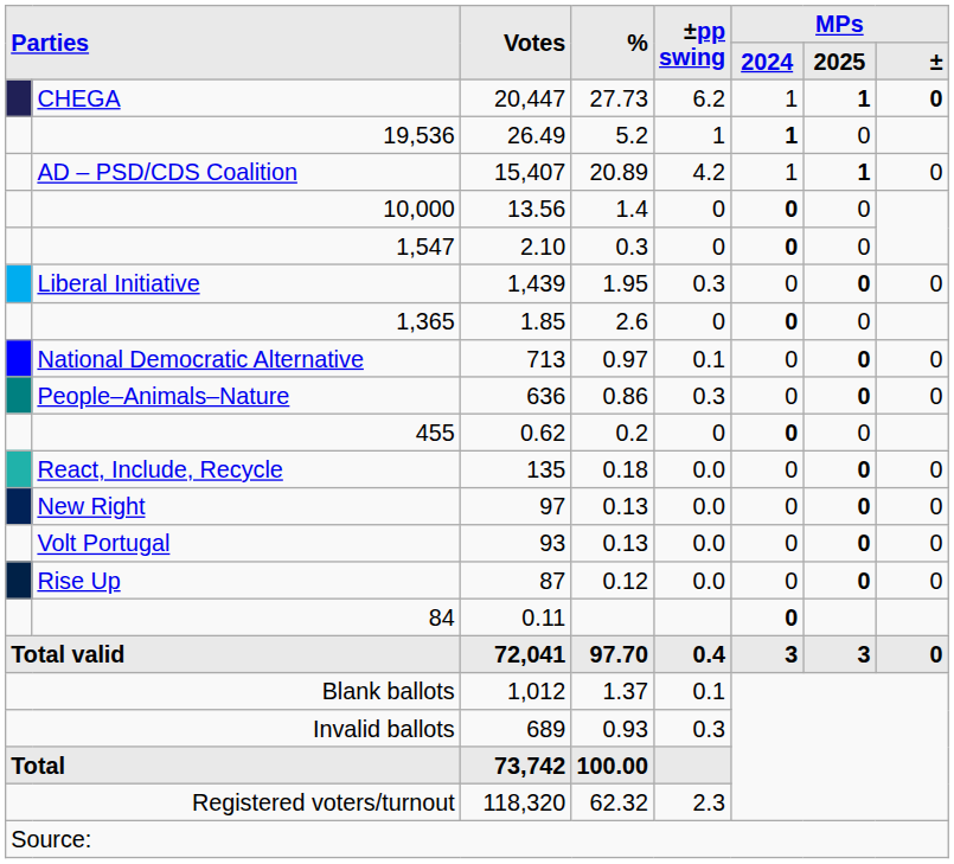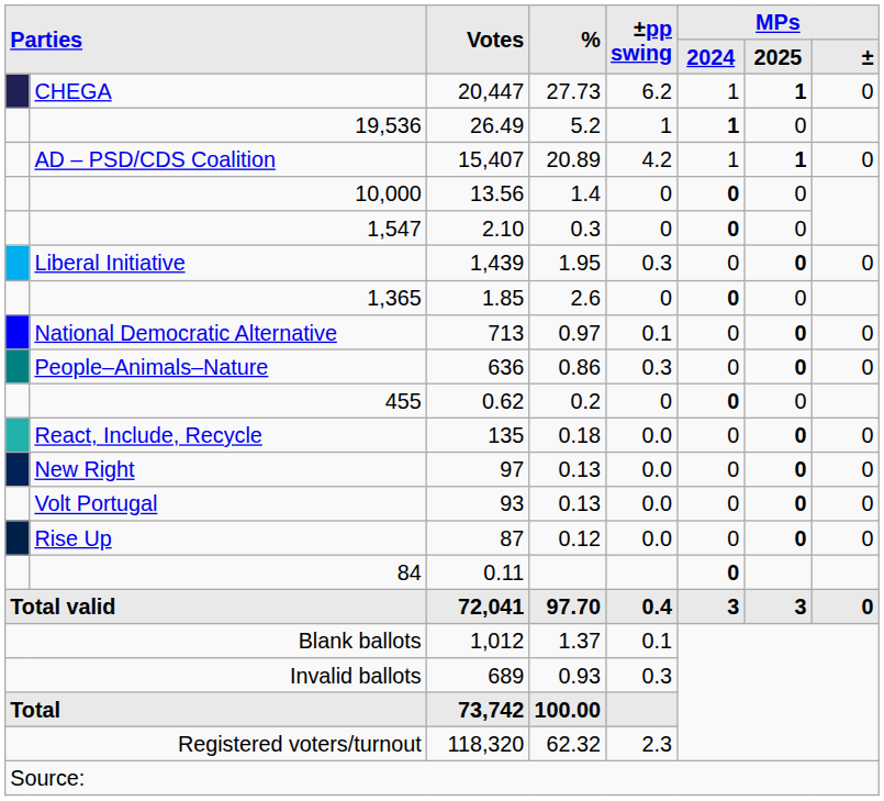CHEGA | MPs / ±: bold -> normal
